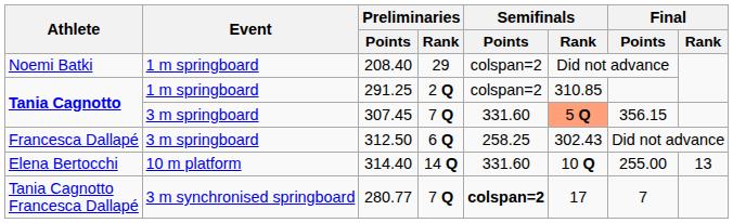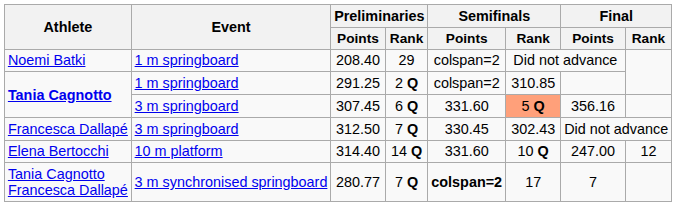307.45 | Preliminaries / Rank: 7 Q -> 6 Q
307.45 | Final / Points: 356.15 -> 356.16
312.50 | Preliminaries / Rank: 6 Q -> 7 Q
312.50 | Semifinals / Points: 258.25 -> 330.45
314.40 | Final / Points: 255.00 -> 247.00
314.40 | Final / Rank: 13 -> 12
